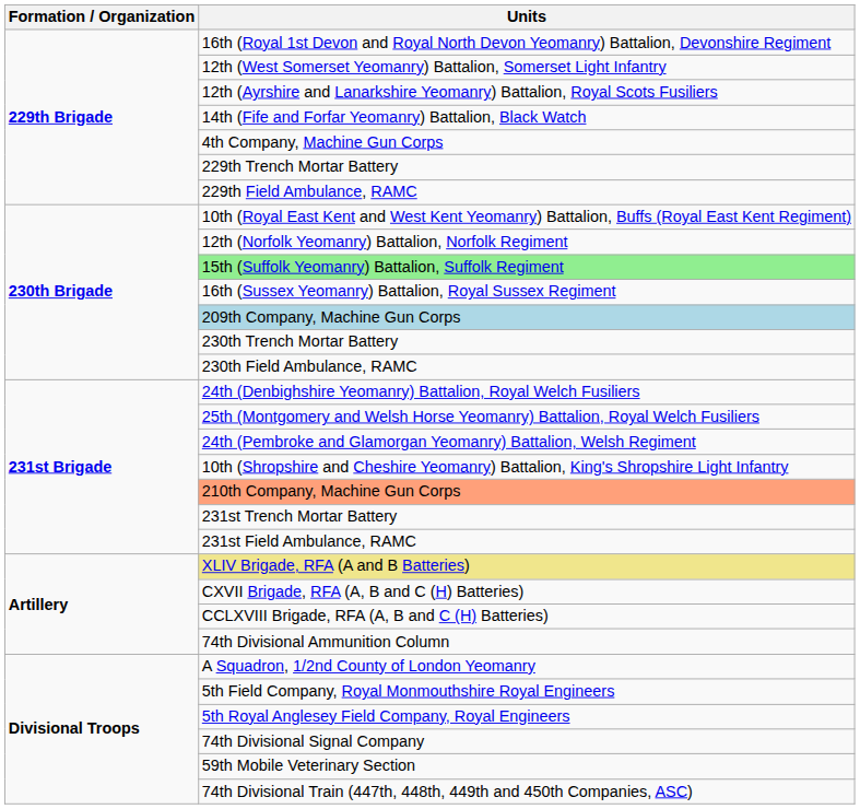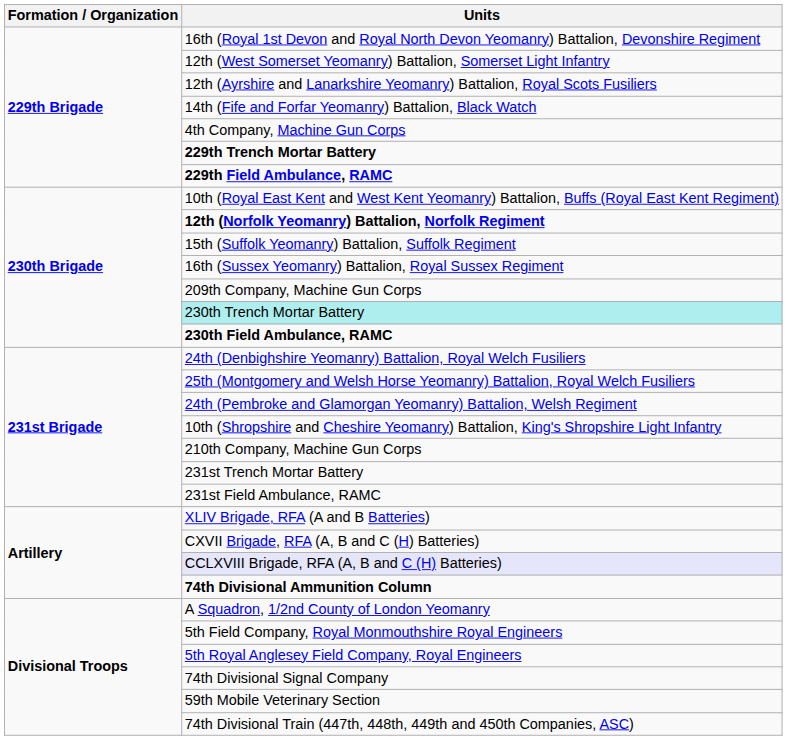229th Trench Mortar Battery | Units: normal -> bold
229th Field Ambulance, RAMC | Units: normal -> bold
12th (Norfolk Yeomanry) Battalion, Norfolk Regiment | Units: normal -> bold
15th (Suffolk Yeomanry) Battalion, Suffolk Regiment | Units: lightgreen background -> no background
209th Company, Machine Gun Corps | Units: lightblue background -> no background
230th Trench Mortar Battery | Units: no background -> paleturquoise background
230th Field Ambulance, RAMC | Units: normal -> bold
210th Company, Machine Gun Corps | Units: lightsalmon background -> no background
XLIV Brigade, RFA (A and B Batteries) | Units: khaki background -> no background
CCLXVIII Brigade, RFA (A, B and C (H) Batteries) | Units: no background -> lavender background
74th Divisional Ammunition Column | Units: normal -> bold
